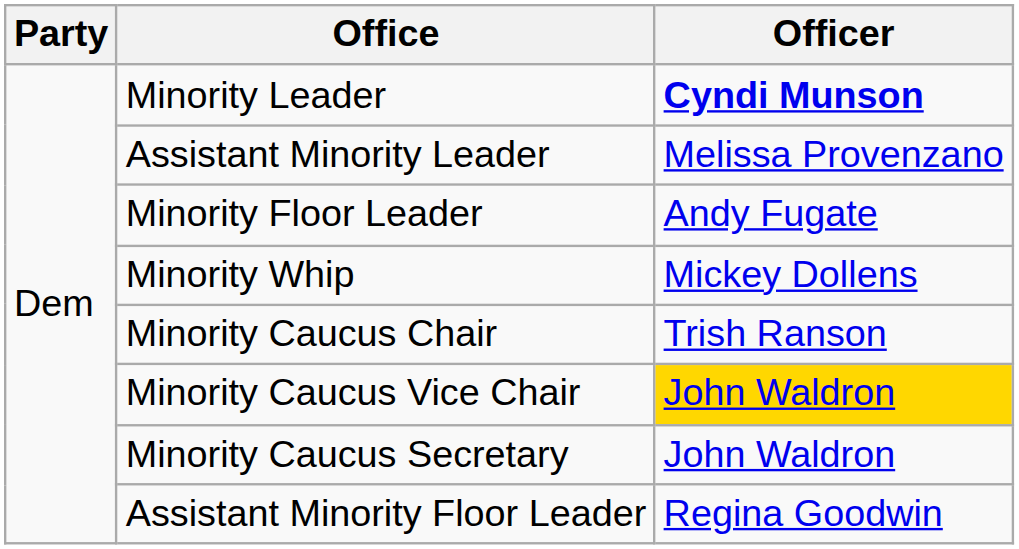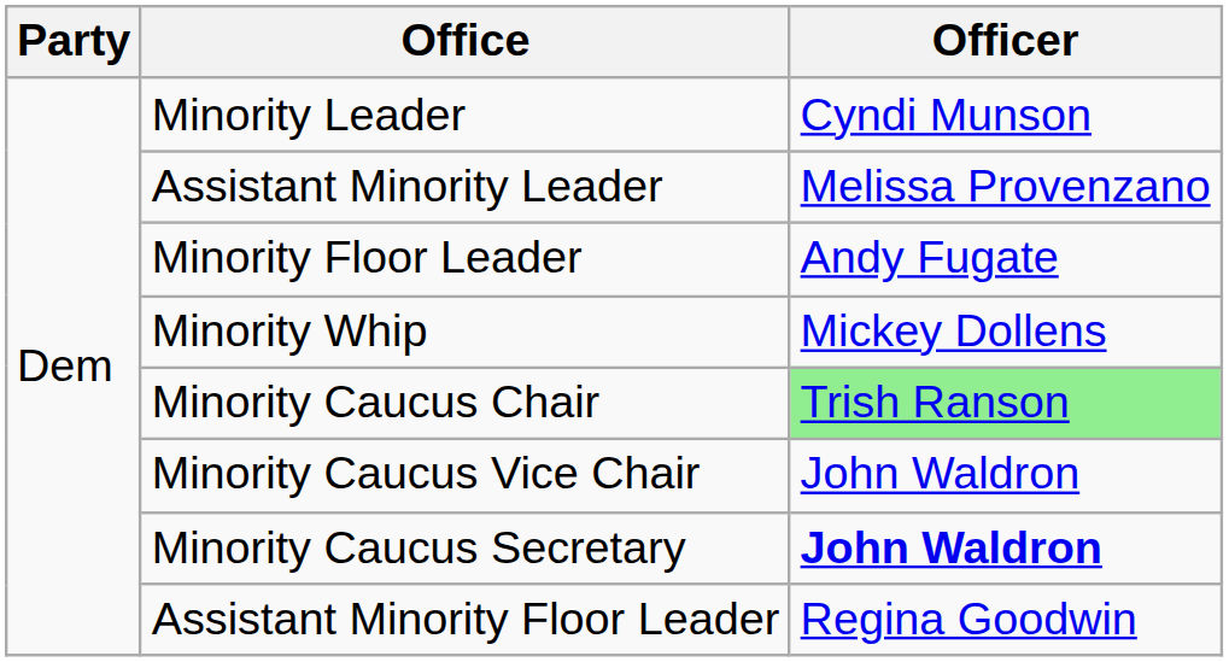Minority Leader | Officer: bold -> normal
Minority Caucus Chair | Officer: no background -> lightgreen background
Minority Caucus Vice Chair | Officer: gold background -> no background
Minority Caucus Secretary | Officer: normal -> bold
